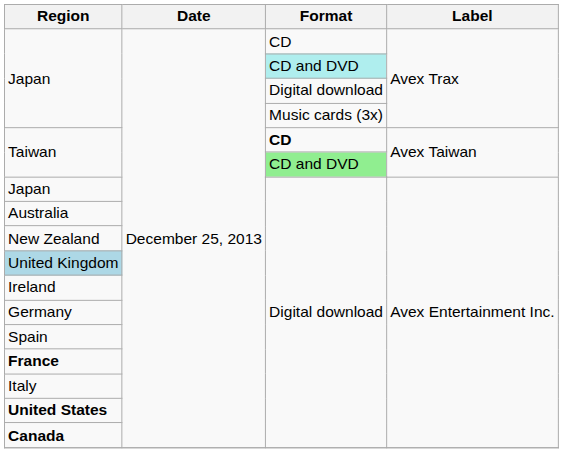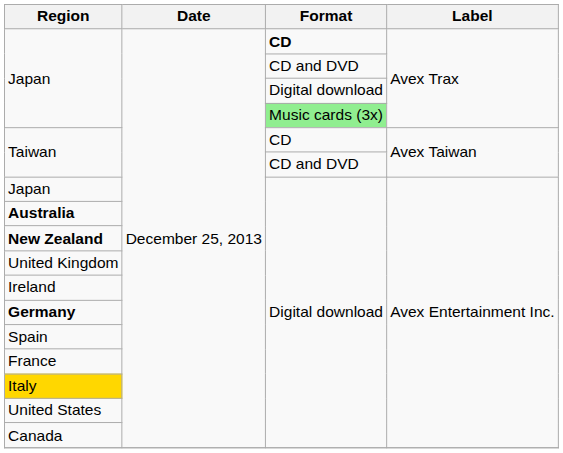Japan / CD | Format: normal -> bold
Japan / CD and DVD | Format: paleturquoise background -> no background
Japan / Music cards (3x) | Format: no background -> lightgreen background
Taiwan / CD | Format: bold -> normal
Taiwan / CD and DVD | Format: lightgreen background -> no background
Australia | Region: normal -> bold
New Zealand | Region: normal -> bold
United Kingdom | Region: lightblue background -> no background
Germany | Region: normal -> bold
France | Region: bold -> normal
Italy | Region: no background -> gold background
United States | Region: bold -> normal
Canada | Region: bold -> normal
